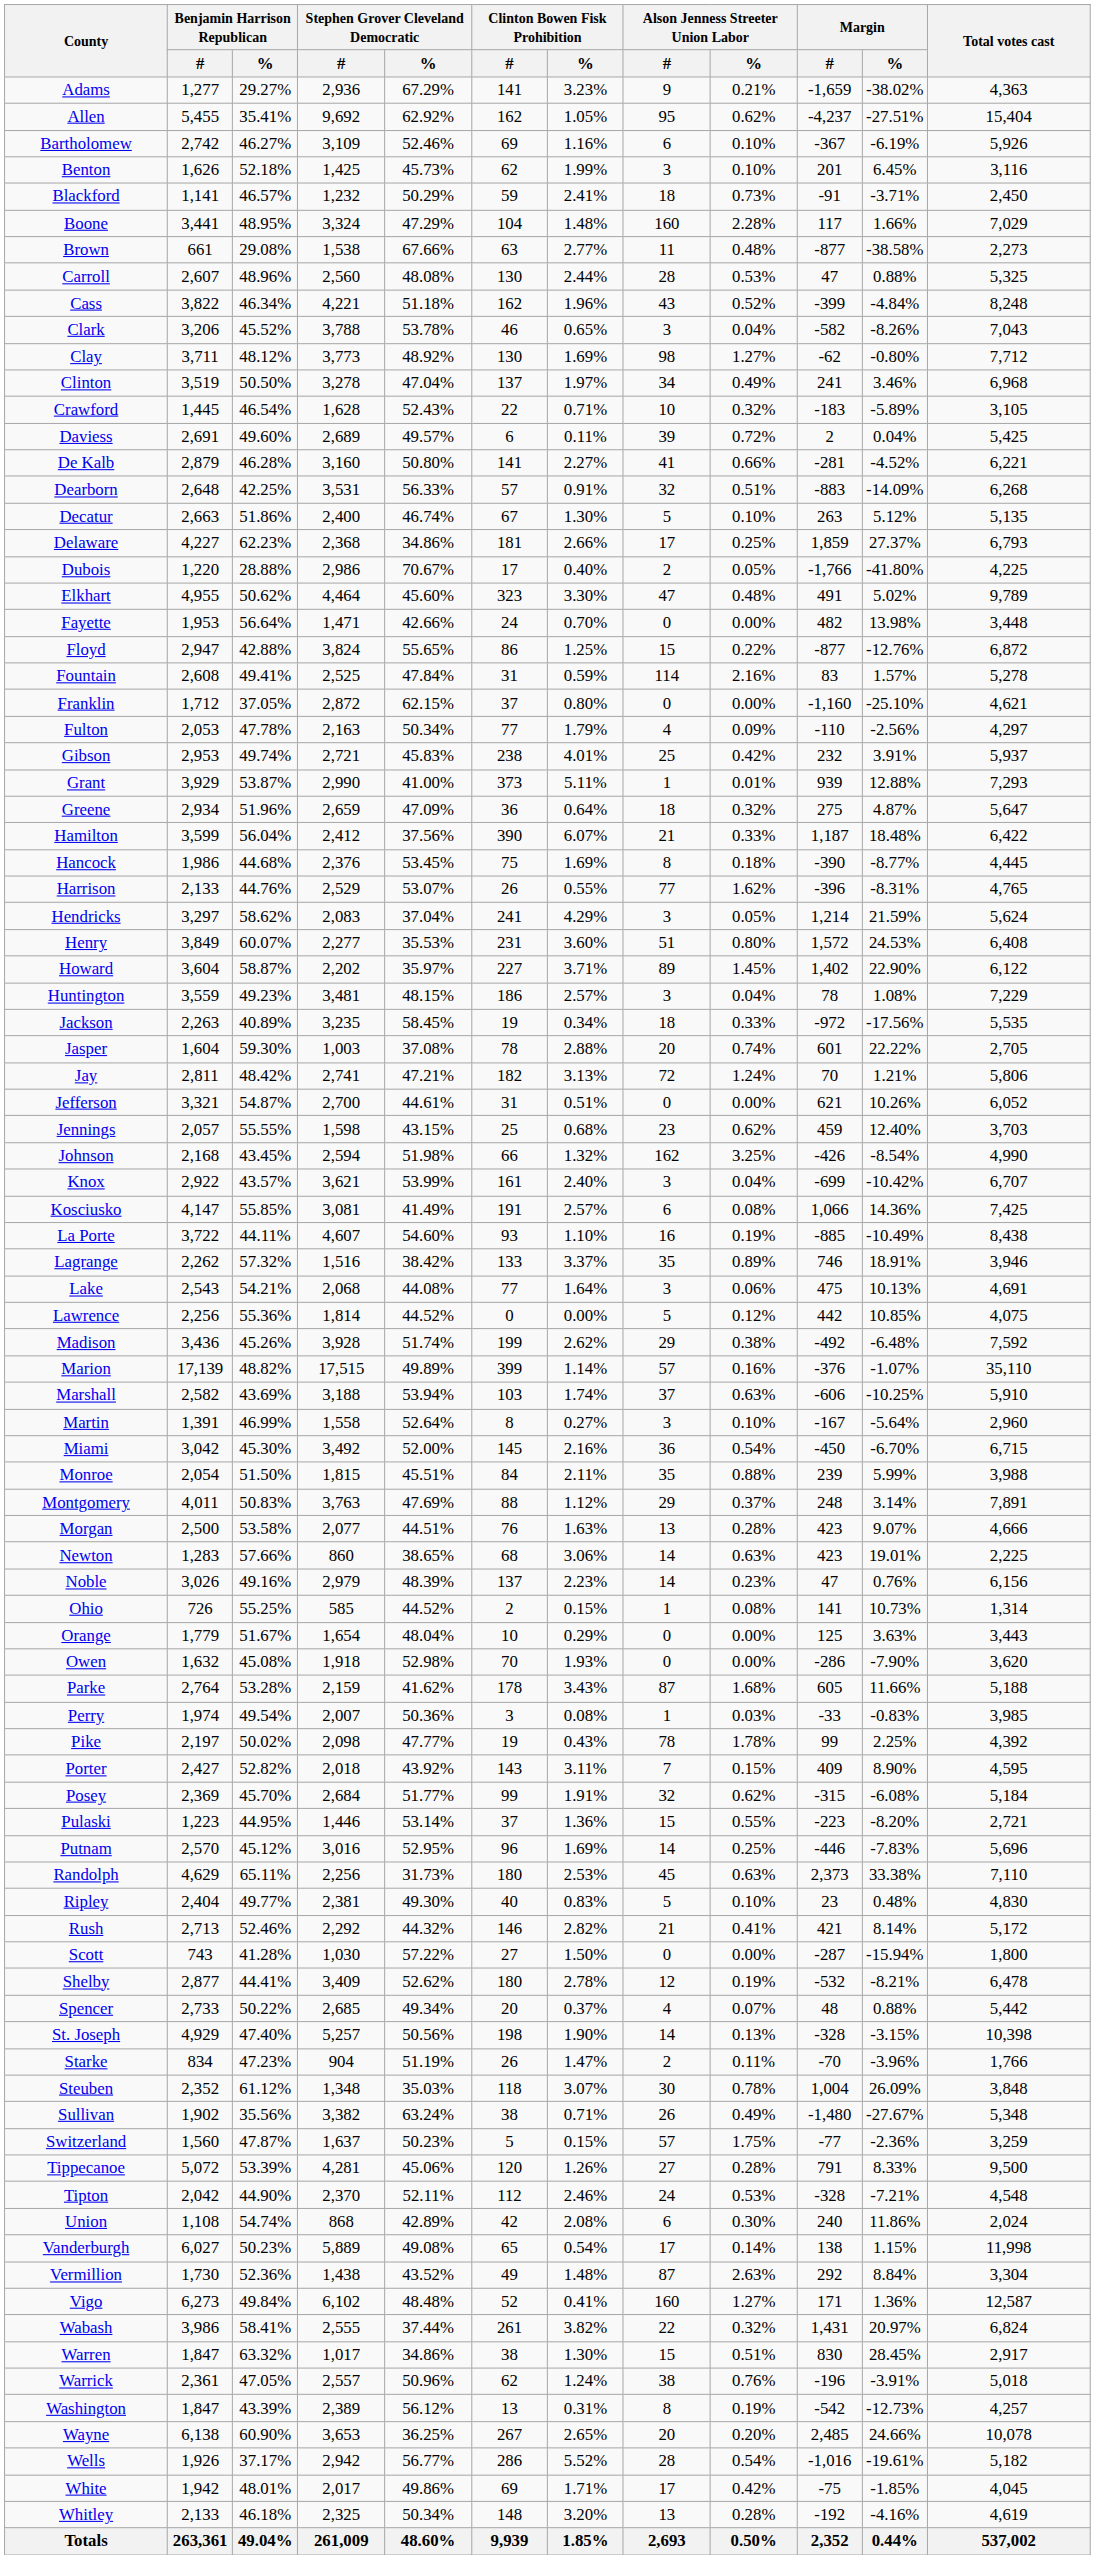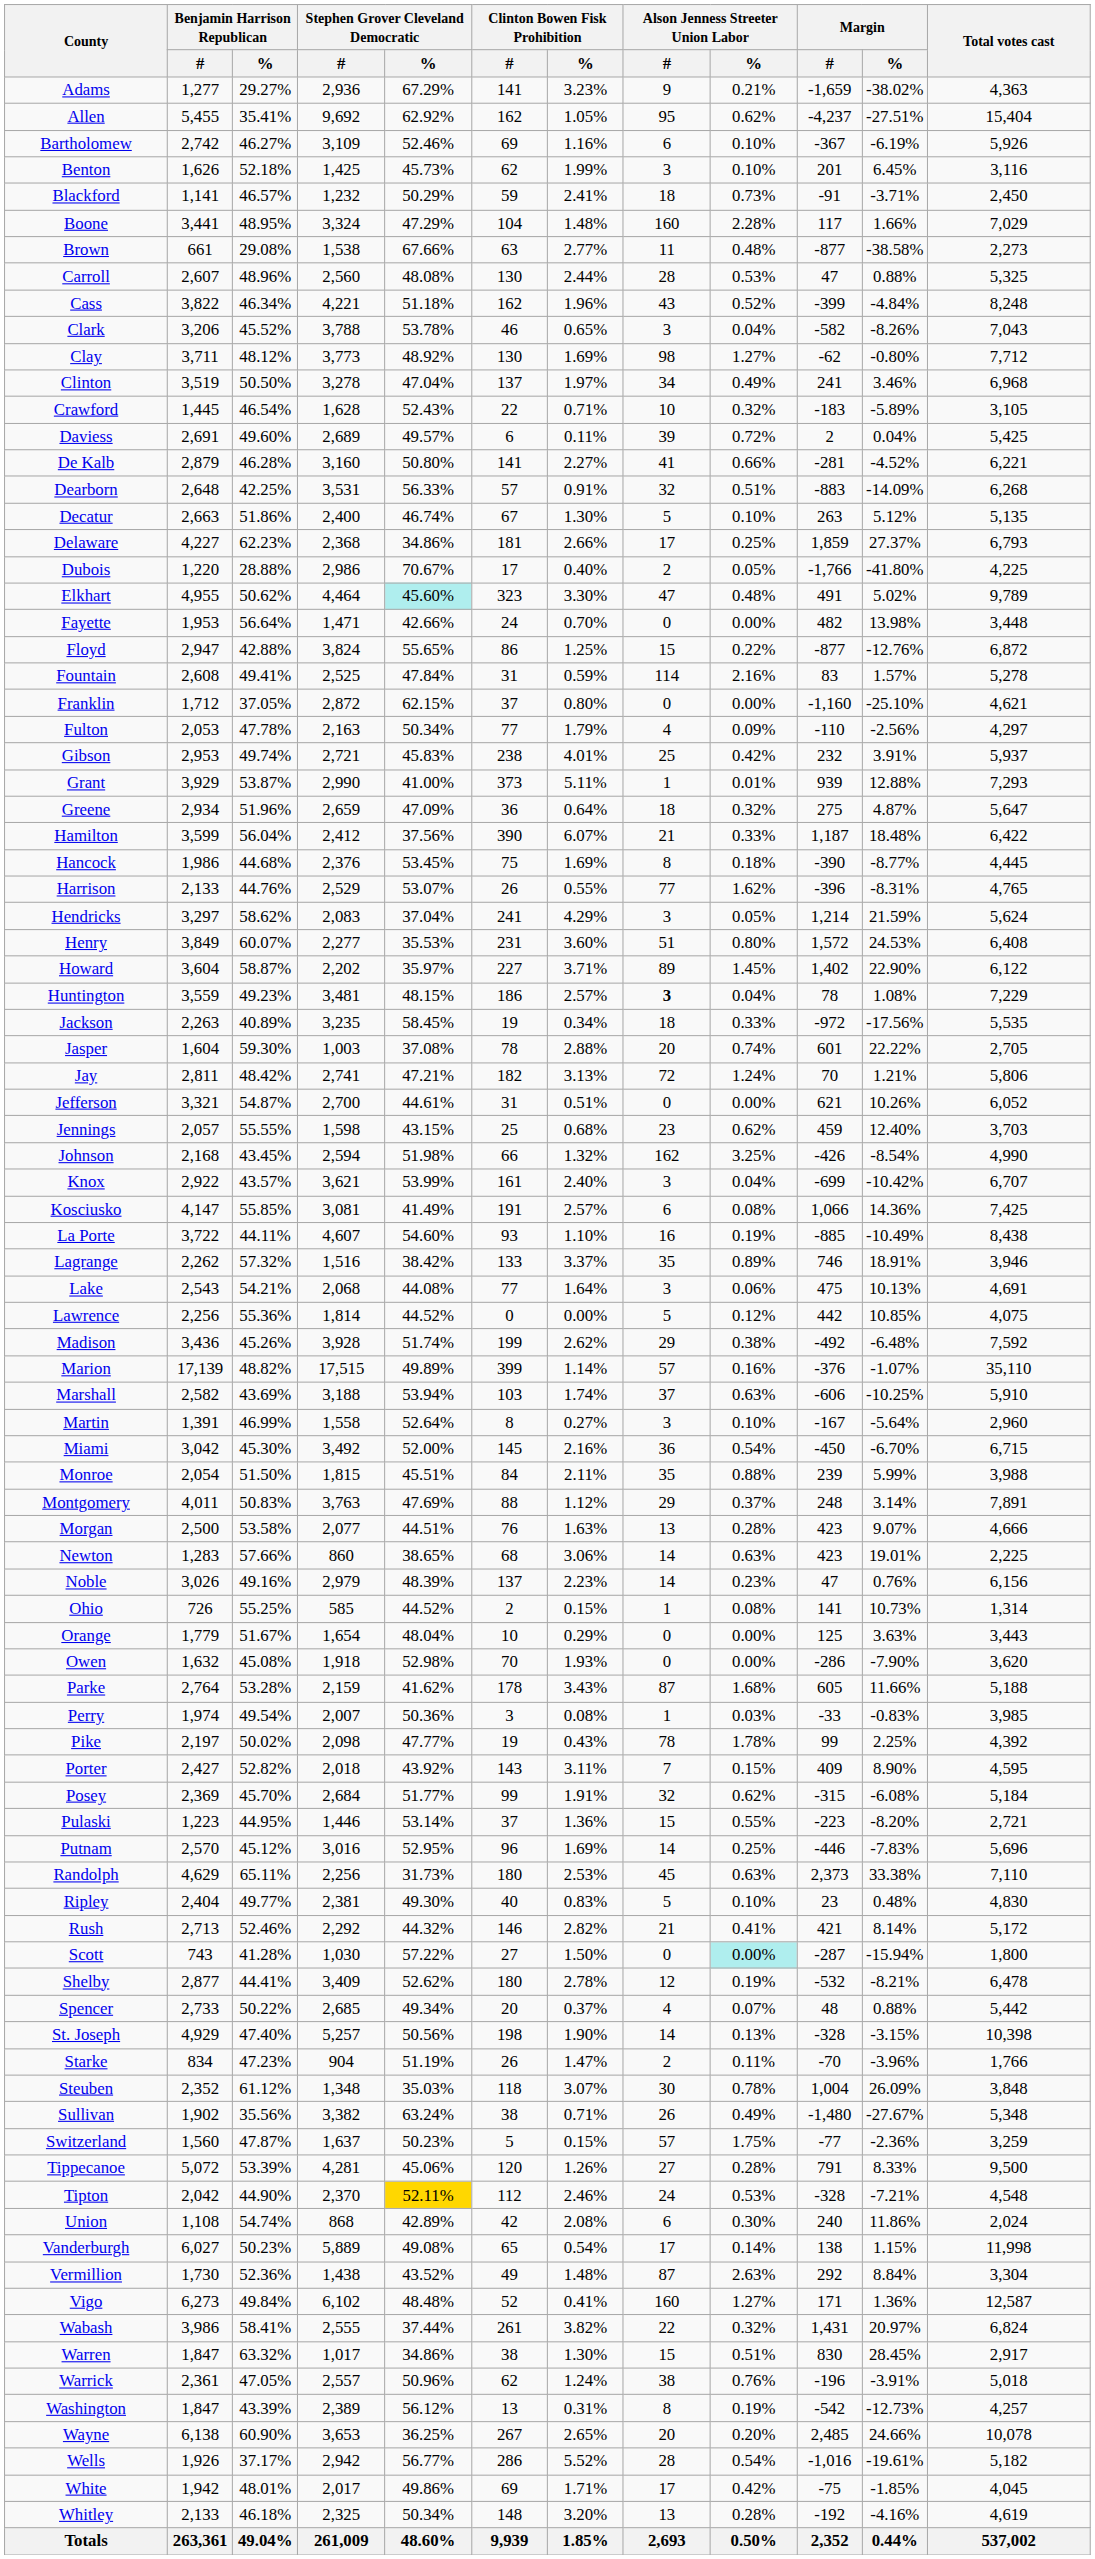Elkhart | Stephen Grover Cleveland Democratic / %: no background -> paleturquoise background
Huntington | Alson Jenness Streeter Union Labor / #: normal -> bold
Scott | Alson Jenness Streeter Union Labor / %: no background -> paleturquoise background
Tipton | Stephen Grover Cleveland Democratic / %: no background -> gold background
